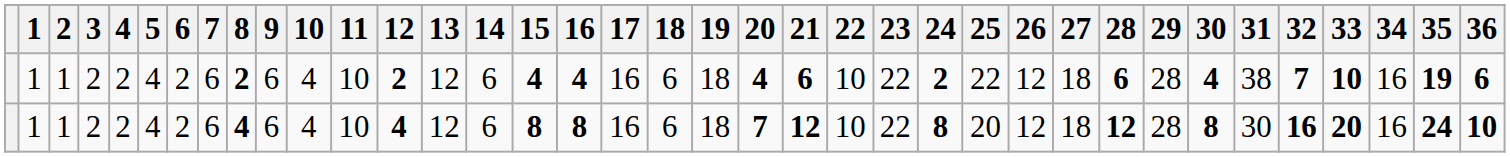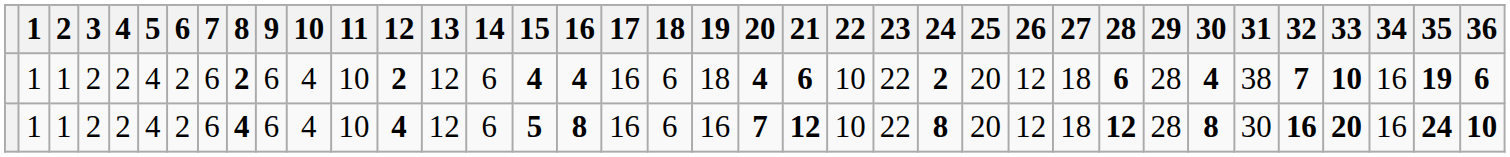row 2 | 25: 22 -> 20
row 3 | 15: 8 -> 5
row 3 | 19: 18 -> 16
